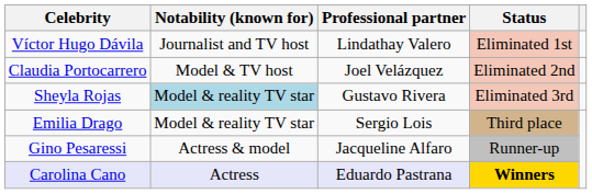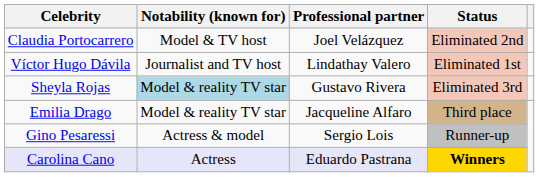rows swapped: Víctor Hugo Dávila <-> Claudia Portocarrero
Emilia Drago | Professional partner: Sergio Lois -> Jacqueline Alfaro
Gino Pesaressi | Professional partner: Jacqueline Alfaro -> Sergio Lois
